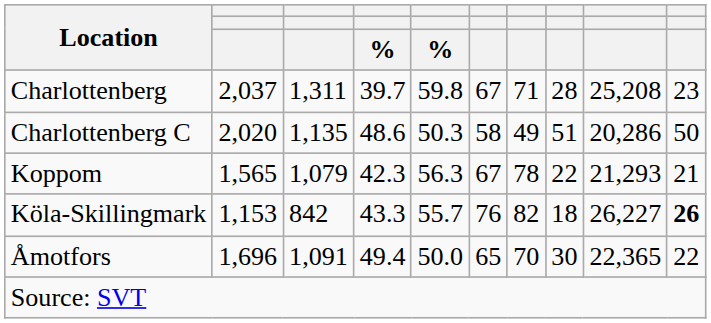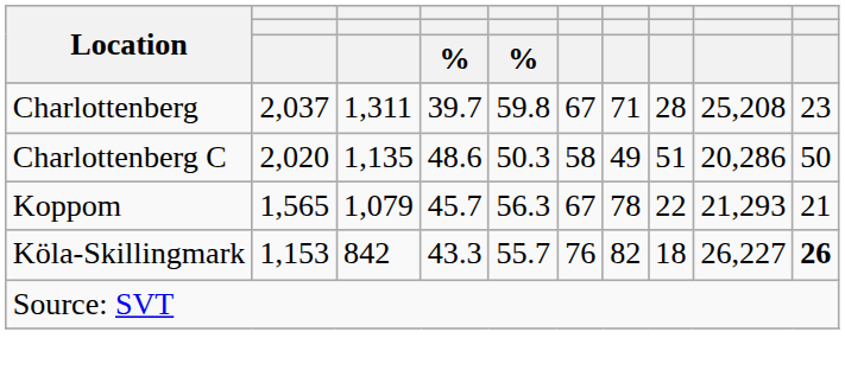Koppom | column 4: 42.3 -> 45.7
- row: Åmotfors | 1,696 | 1,091 | 49.4 | 50.0 | 65 | 70 | 30 | 22,365 | 22
